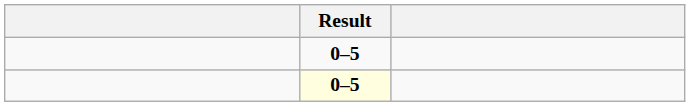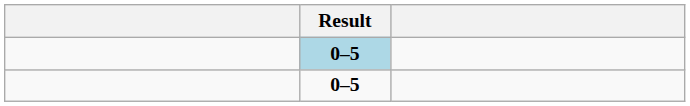row 2 | Result: no background -> lightblue background
row 3 | Result: lightyellow background -> no background
